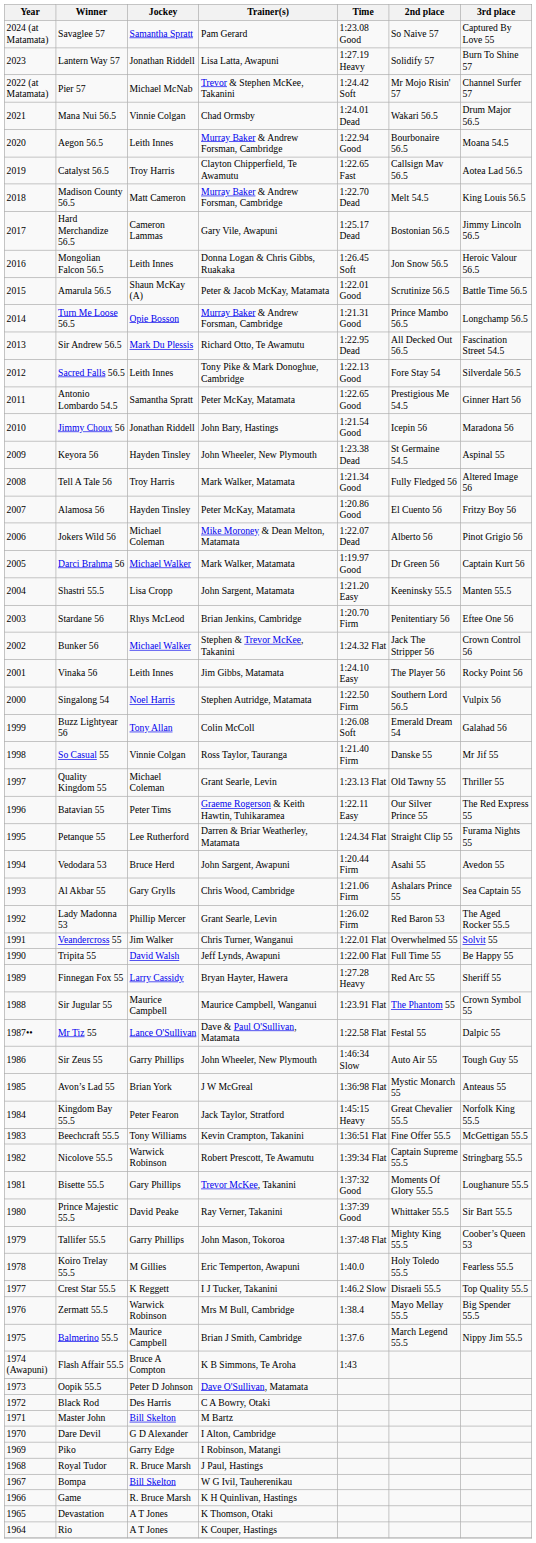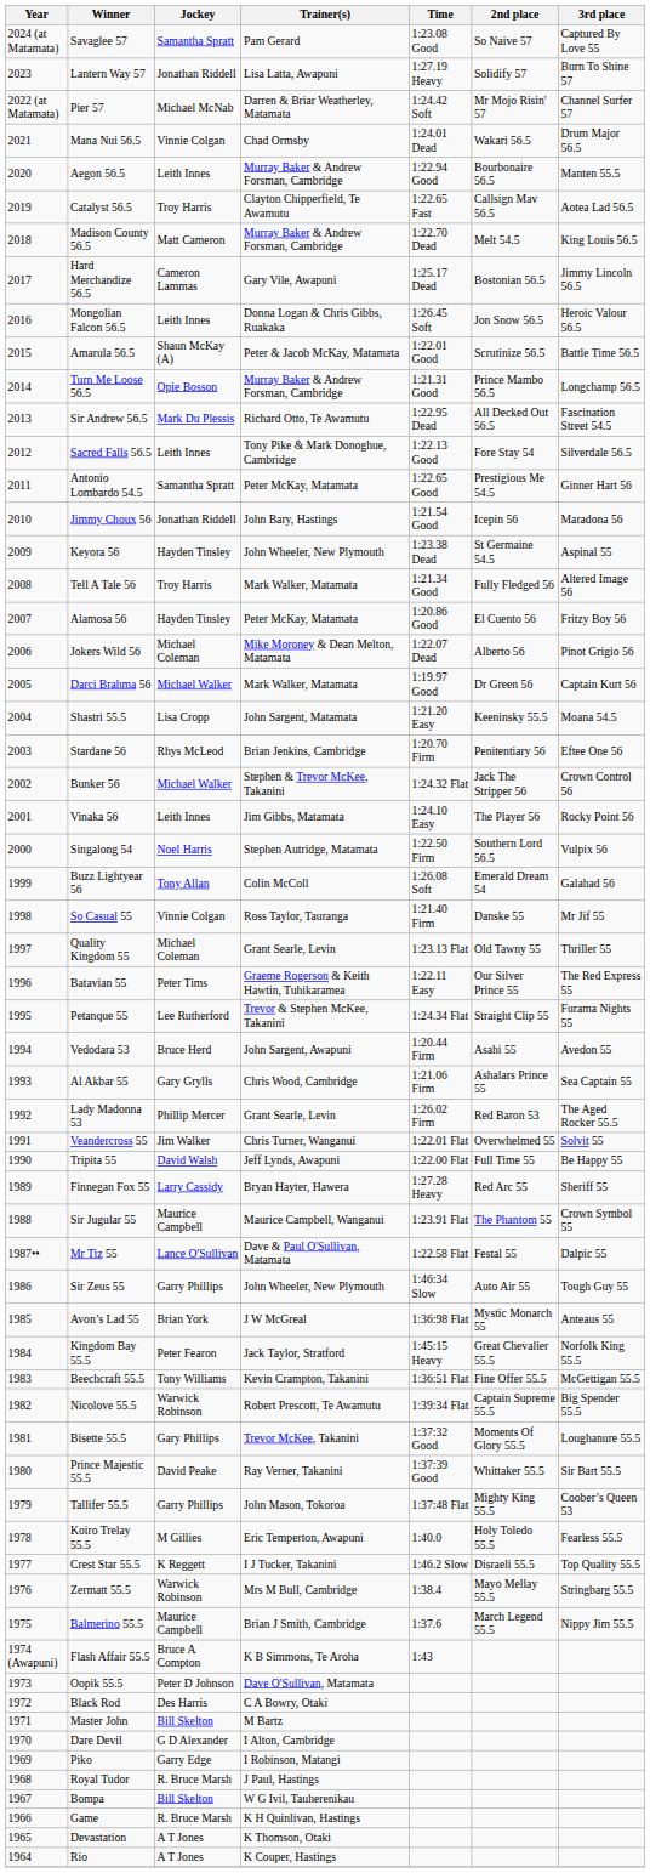Pier 57 | Trainer(s): Trevor & Stephen McKee, Takanini -> Darren & Briar Weatherley, Matamata
Aegon 56.5 | 3rd place: Moana 54.5 -> Manten 55.5
Shastri 55.5 | 3rd place: Manten 55.5 -> Moana 54.5
Petanque 55 | Trainer(s): Darren & Briar Weatherley, Matamata -> Trevor & Stephen McKee, Takanini
Nicolove 55.5 | 3rd place: Stringbarg 55.5 -> Big Spender 55.5
Zermatt 55.5 | 3rd place: Big Spender 55.5 -> Stringbarg 55.5
